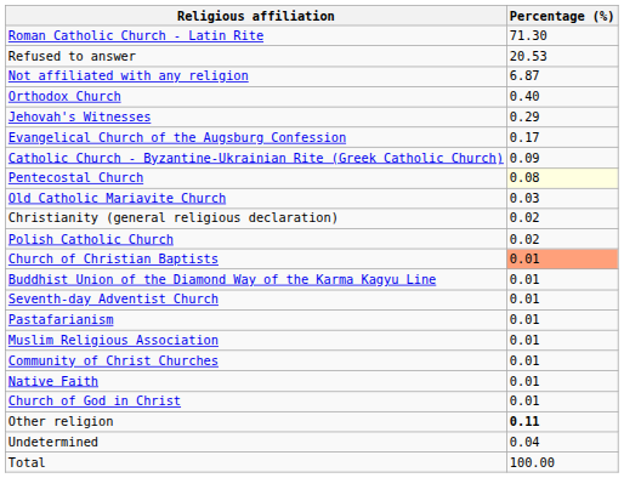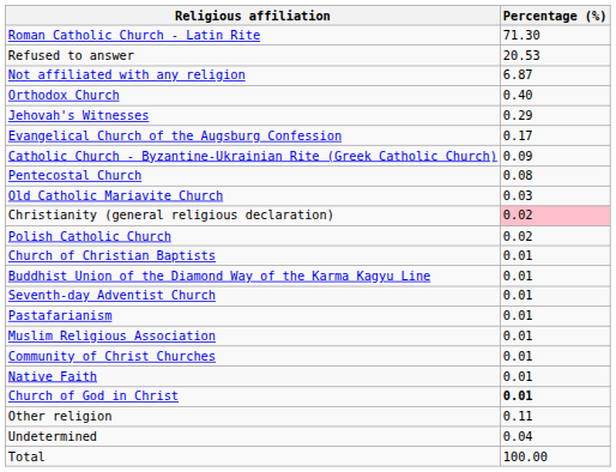Pentecostal Church | Percentage (%): lightyellow background -> no background
Christianity (general religious declaration) | Percentage (%): no background -> pink background
Church of Christian Baptists | Percentage (%): lightsalmon background -> no background
Church of God in Christ | Percentage (%): normal -> bold
Other religion | Percentage (%): bold -> normal
